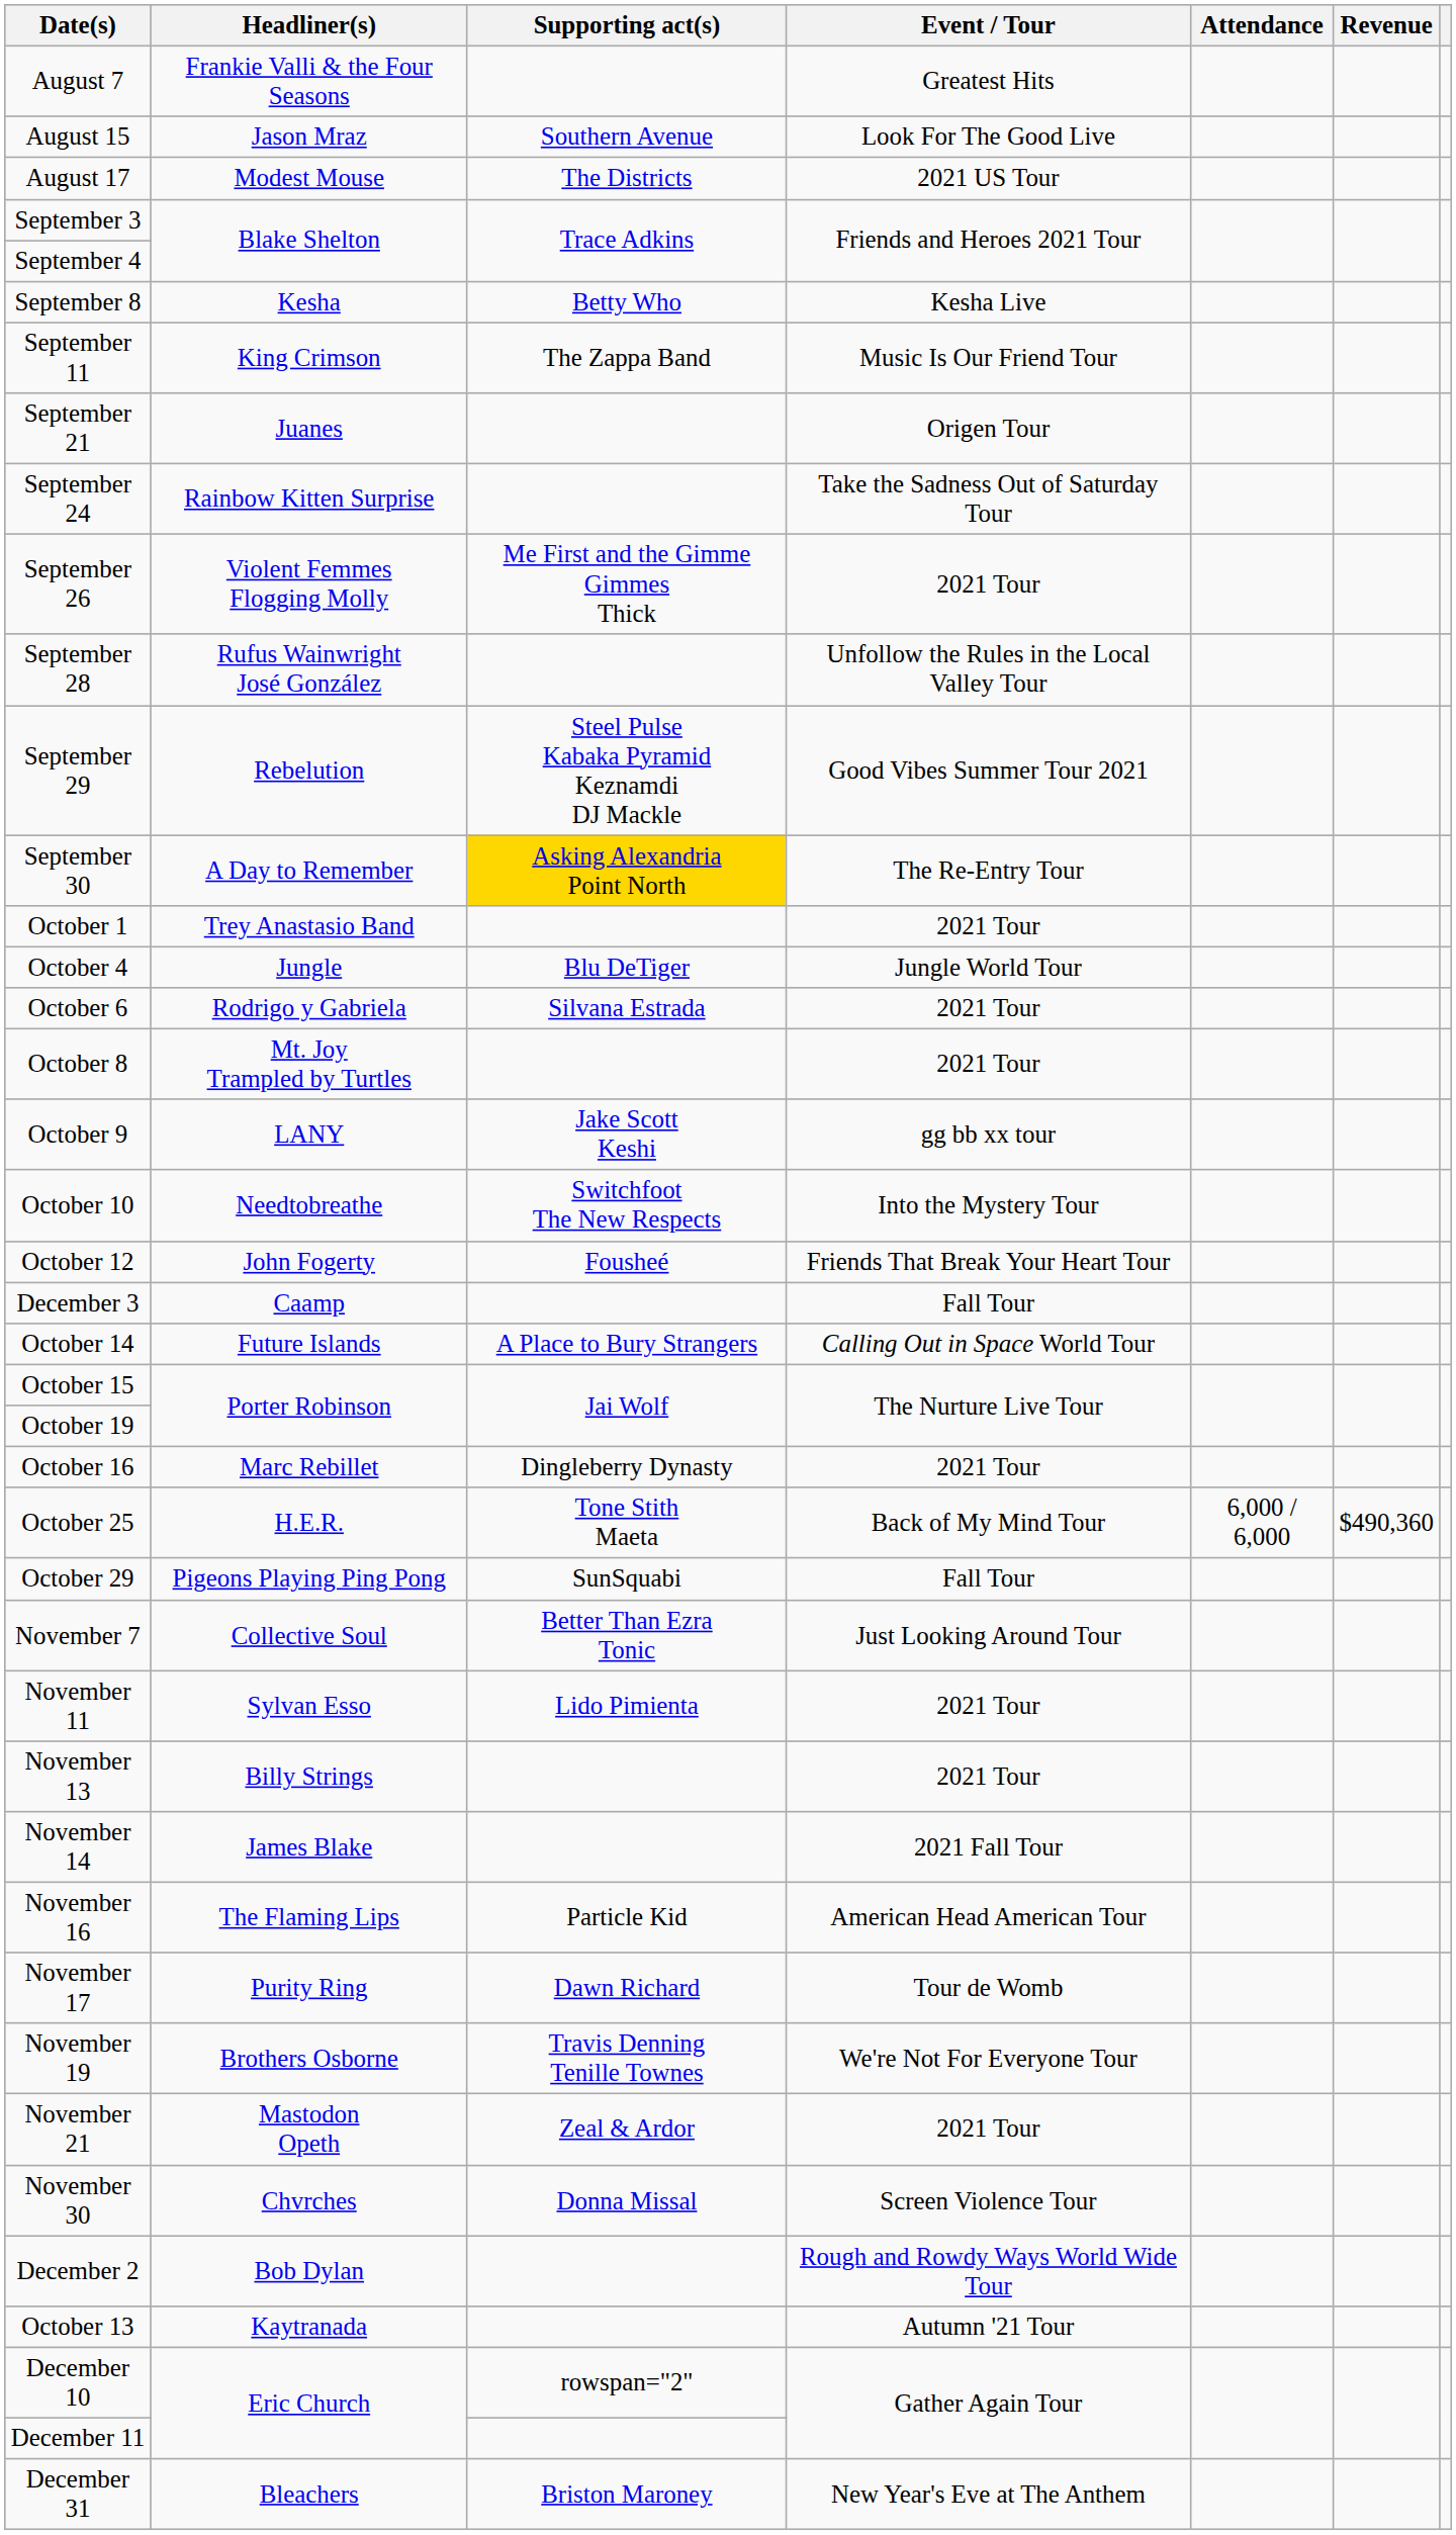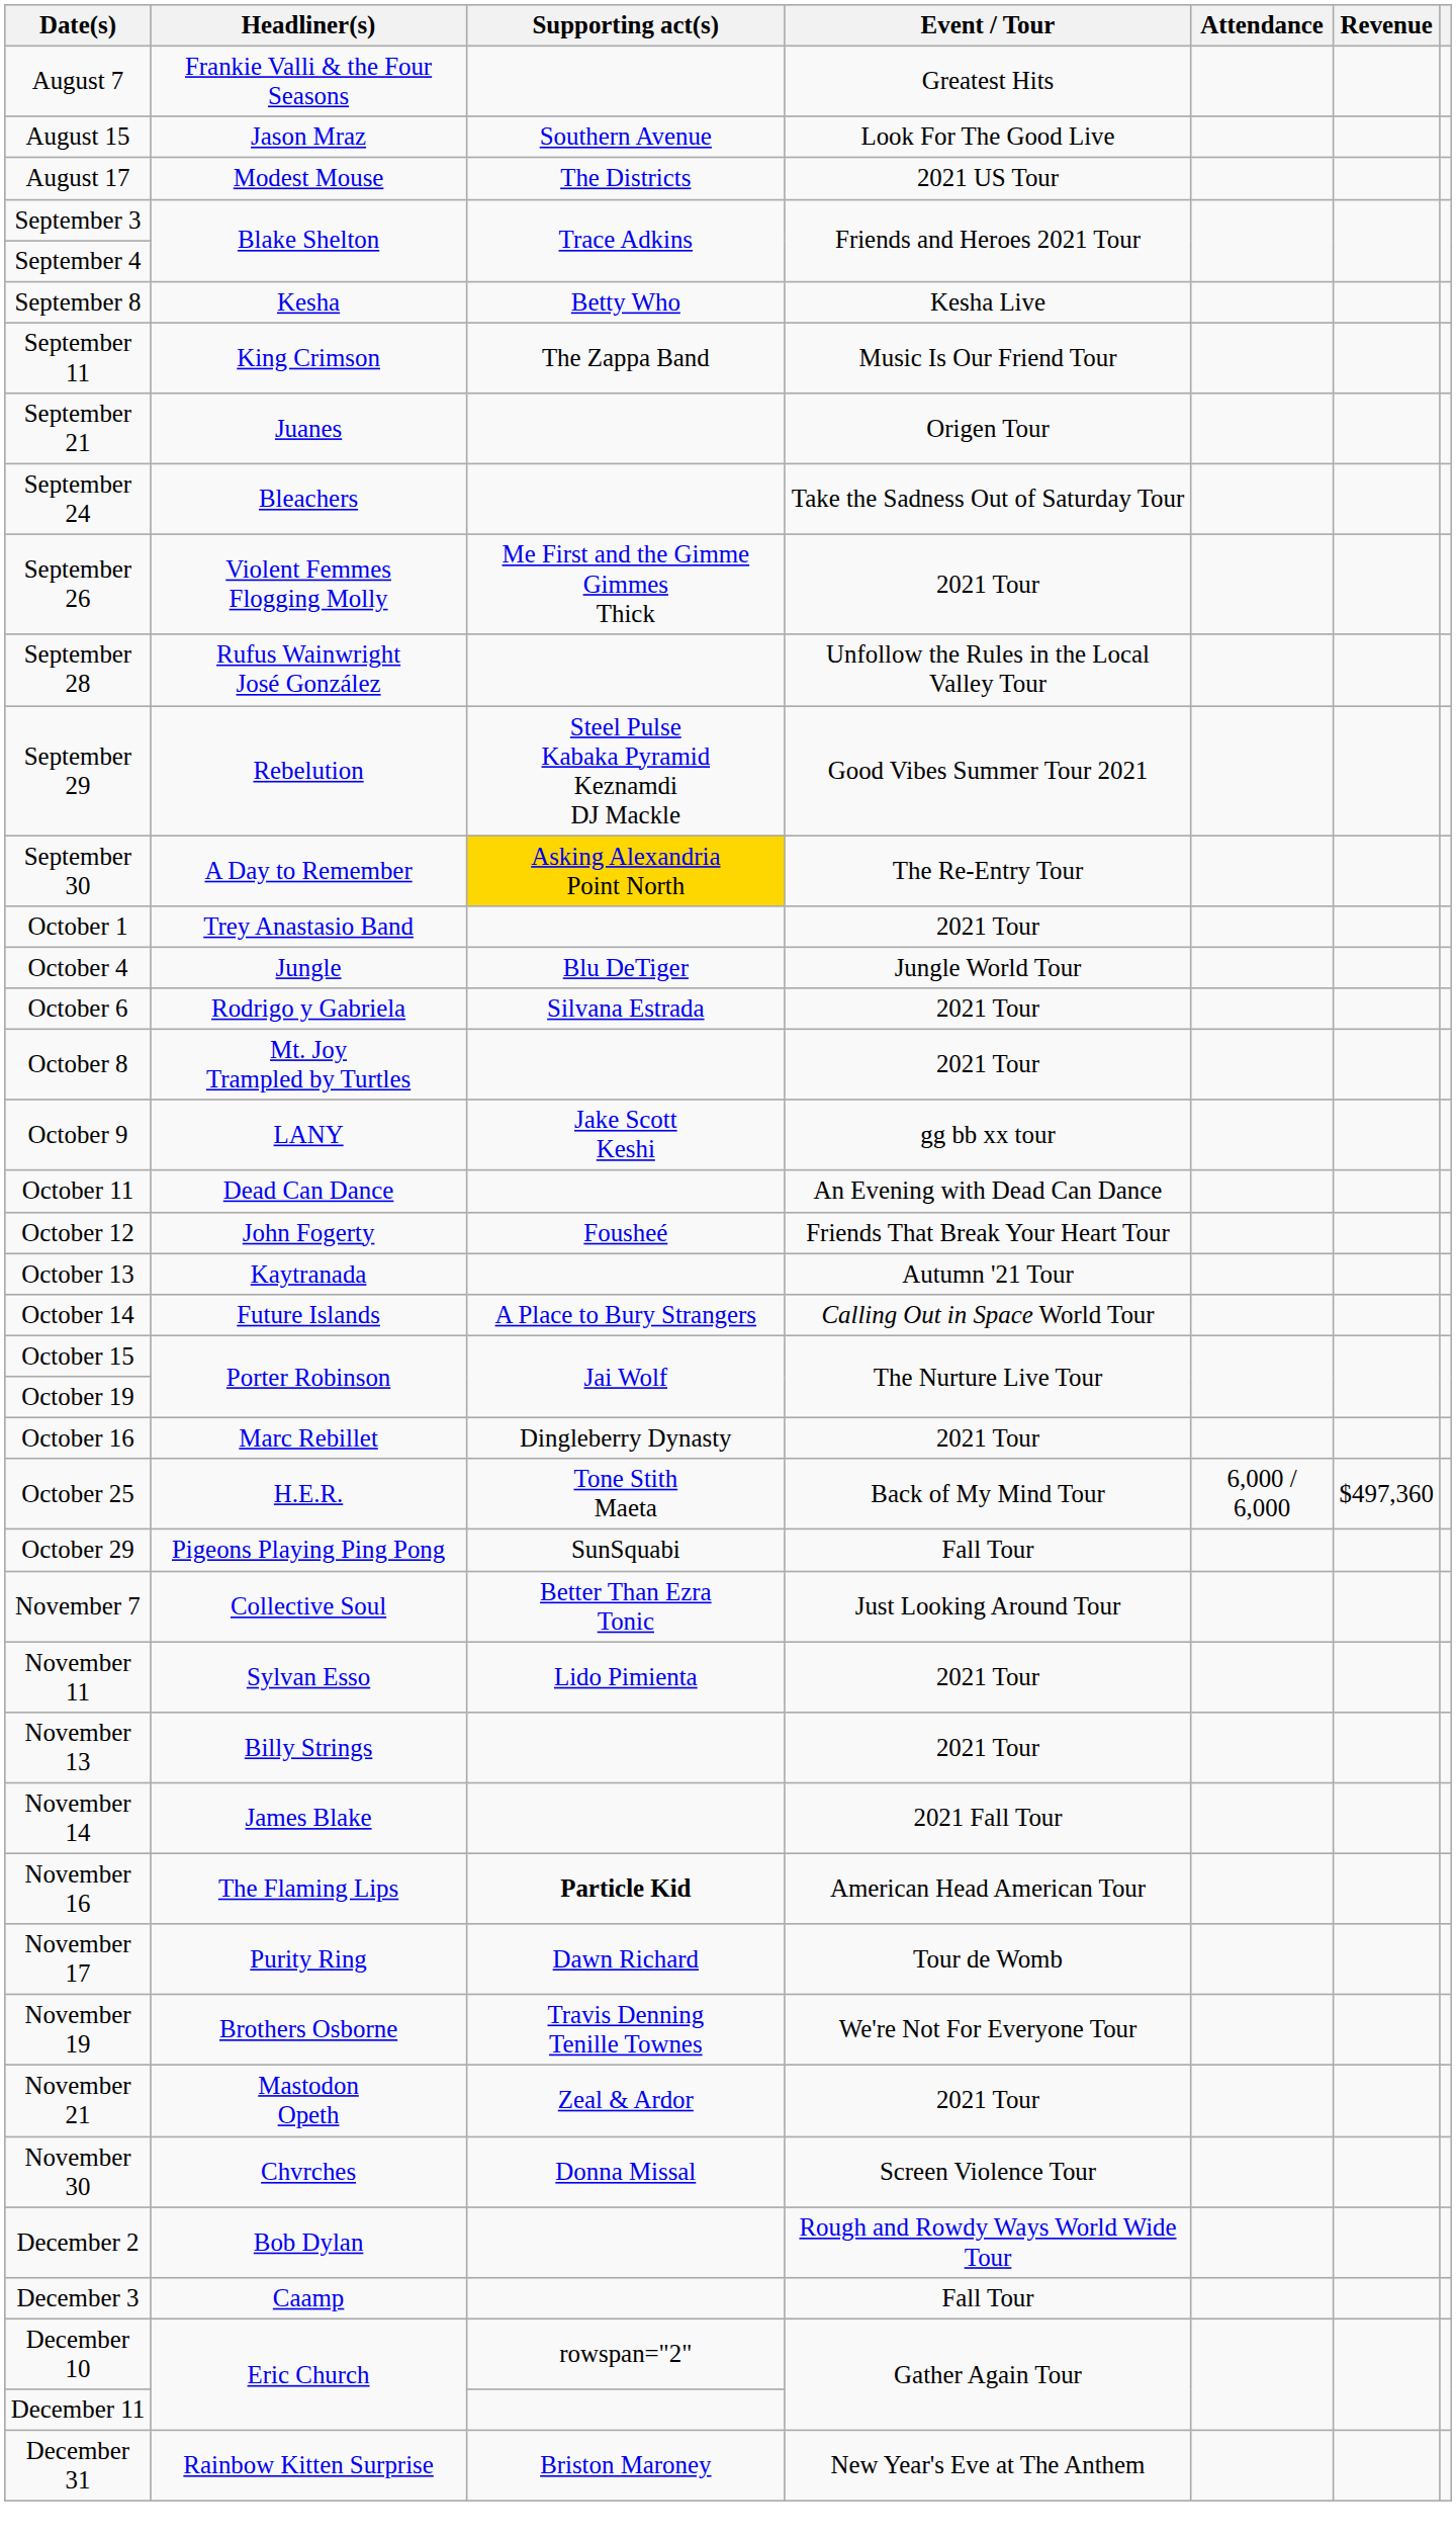September 24 | Headliner(s): Rainbow Kitten Surprise -> Bleachers
- row: October 10 | Needtobreathe | Switchfoot The New Respects | Into the Mystery Tour
+ row: October 11 | Dead Can Dance | An Evening with Dead Can Dance
rows swapped: October 13 <-> December 3
October 25 | Revenue: $490,360 -> $497,360
November 16 | Supporting act(s): normal -> bold
December 31 | Headliner(s): Bleachers -> Rainbow Kitten Surprise
